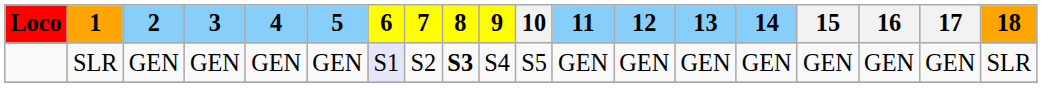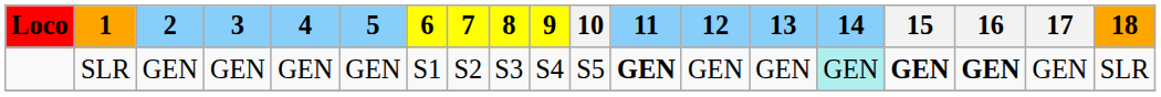row 2 | 6: lavender background -> no background
row 2 | 8: bold -> normal
row 2 | 11: normal -> bold
row 2 | 14: no background -> paleturquoise background
row 2 | 15: normal -> bold
row 2 | 16: normal -> bold
